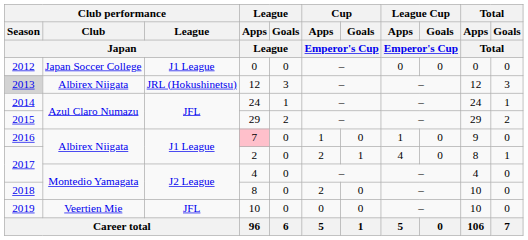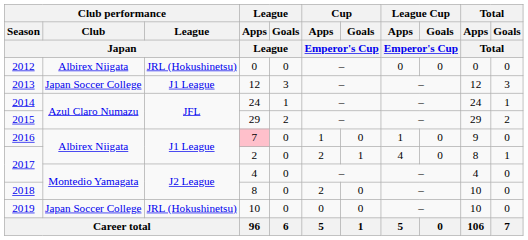row 4 | Club performance / Club / Japan: Japan Soccer College -> Albirex Niigata
row 4 | Club performance / League / Japan: J1 League -> JRL (Hokushinetsu)
row 5 | Club performance / Season / Japan: lightgrey background -> no background
row 5 | Club performance / Club / Japan: Albirex Niigata -> Japan Soccer College
row 5 | Club performance / League / Japan: JRL (Hokushinetsu) -> J1 League
row 12 | Club performance / Club / Japan: Veertien Mie -> Japan Soccer College
row 12 | Club performance / League / Japan: JFL -> JRL (Hokushinetsu)
